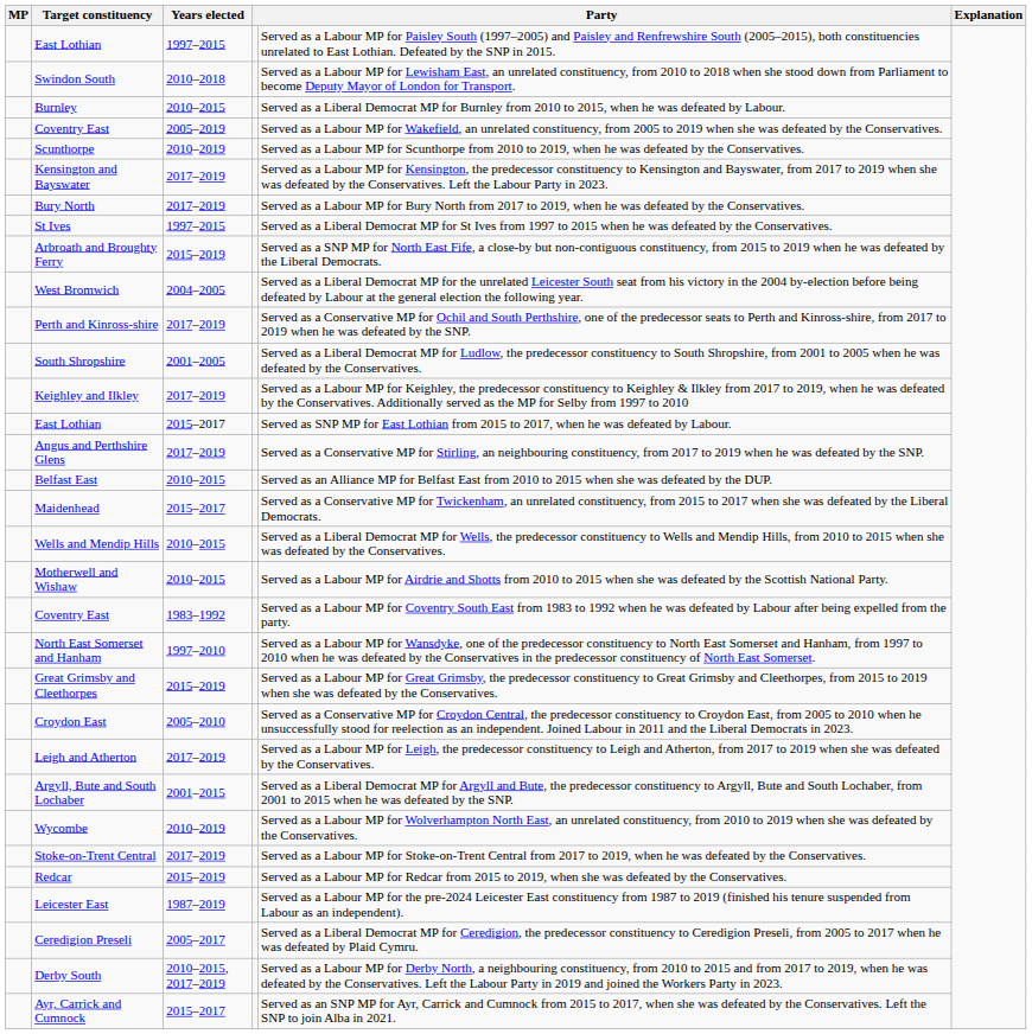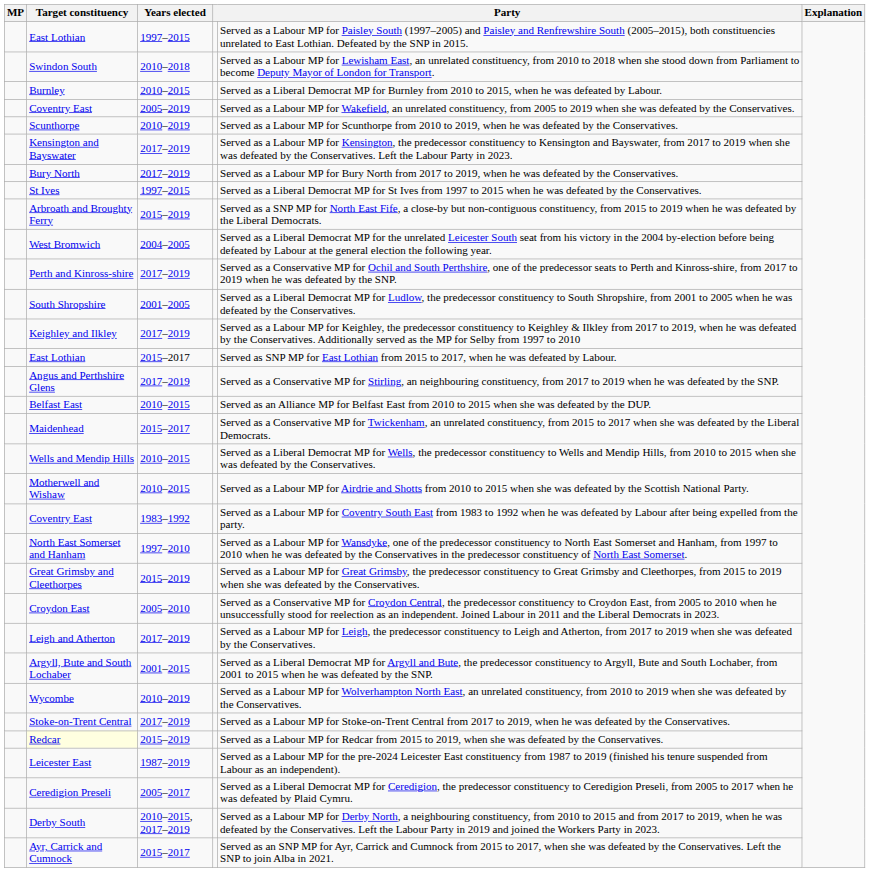Redcar | Target constituency: no background -> lightyellow background
